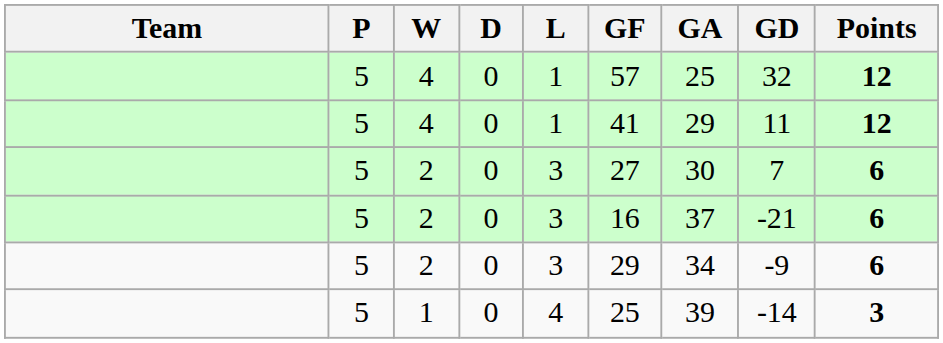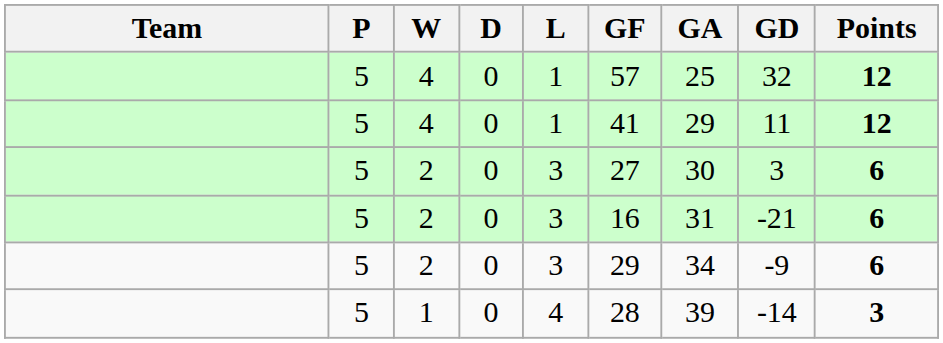row 4 | GD: 7 -> 3
row 5 | GA: 37 -> 31
row 7 | GF: 25 -> 28
